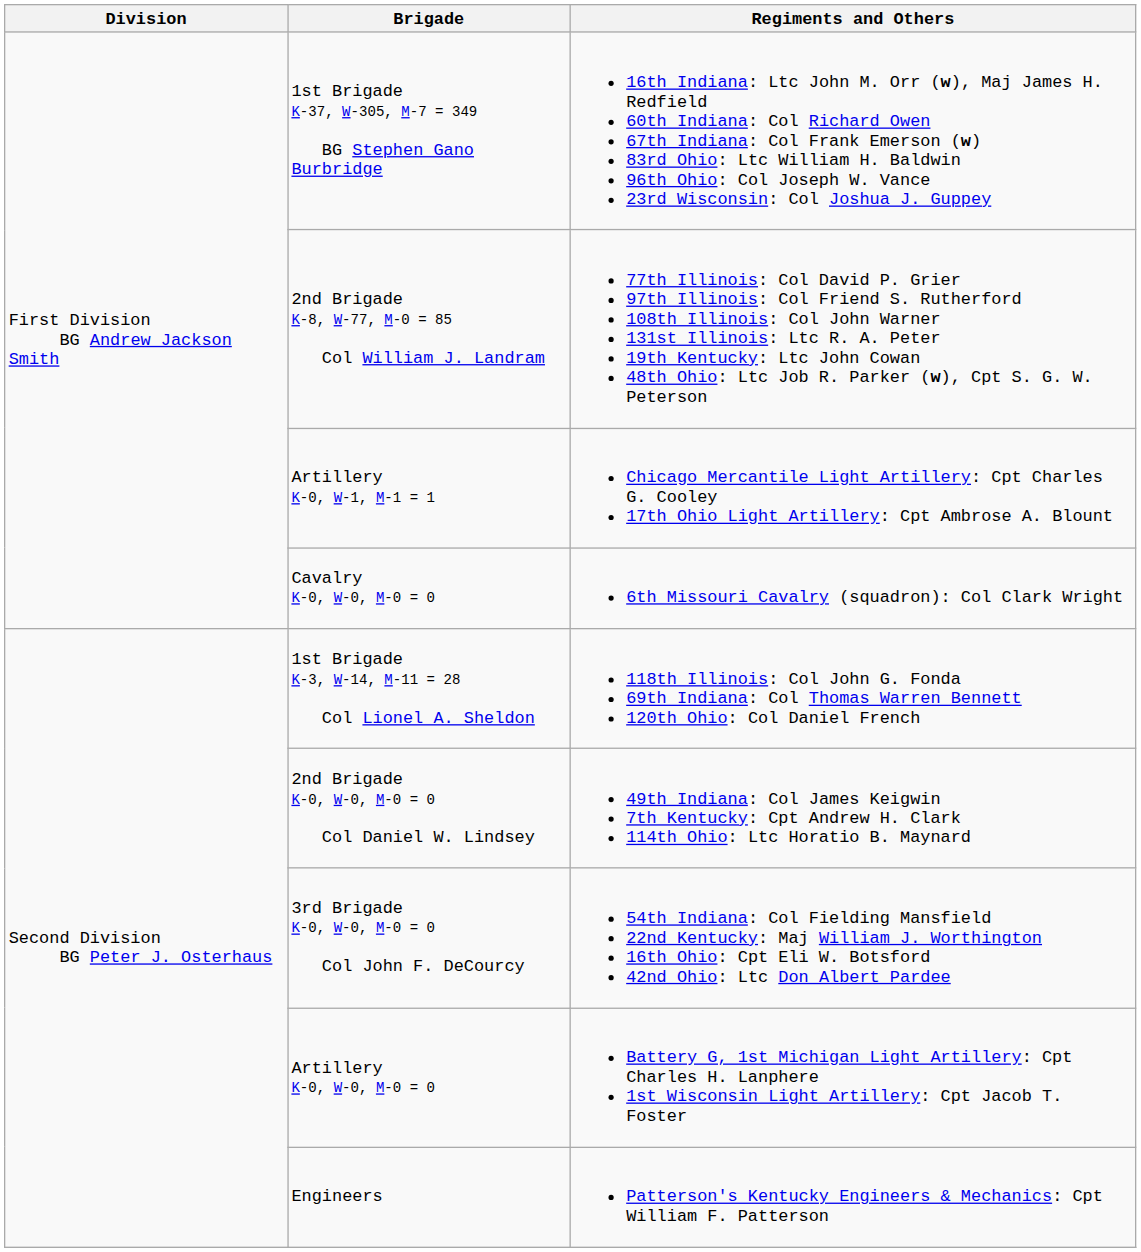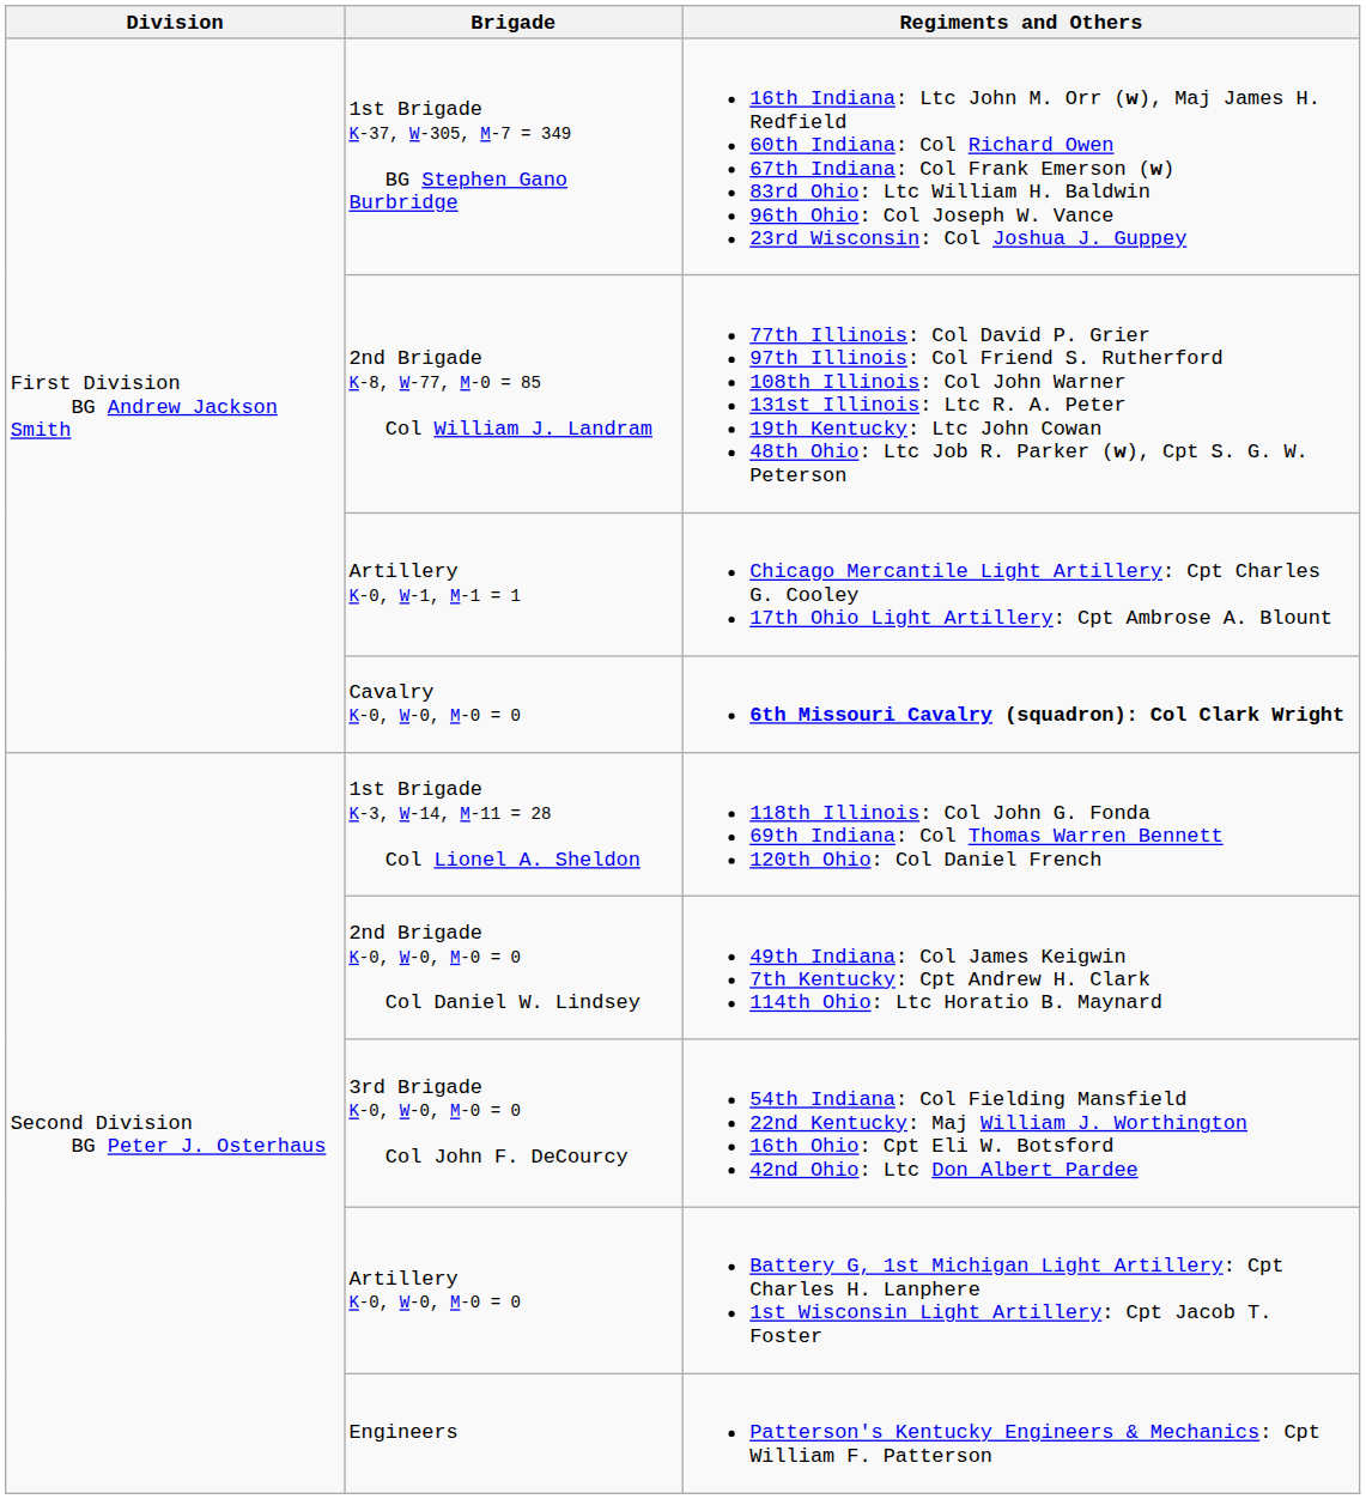Cavalry K-0, W-0, M-0 = 0 | Regiments and Others: normal -> bold
